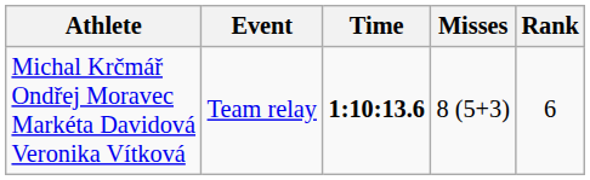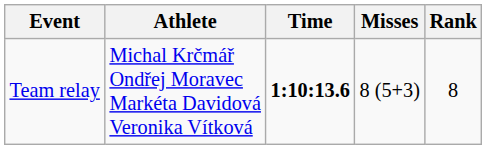columns swapped: Athlete <-> Event
row 2 | Rank: 6 -> 8
